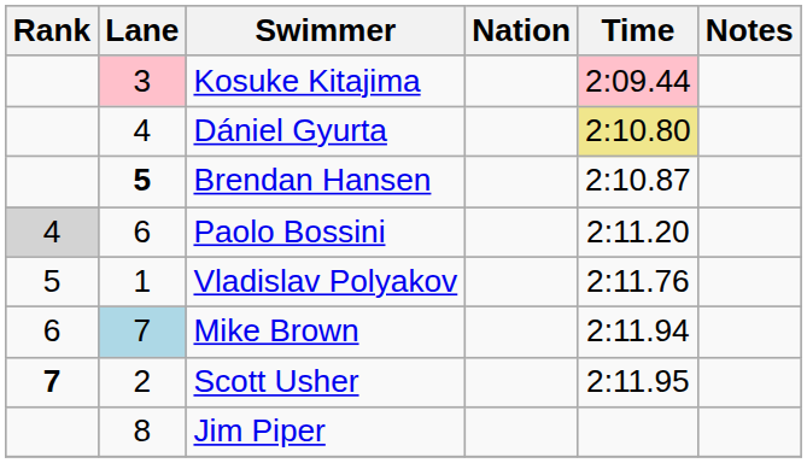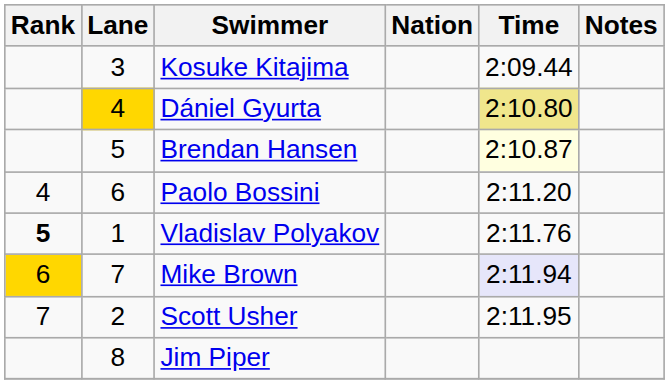Kosuke Kitajima | Lane: pink background -> no background
Kosuke Kitajima | Time: pink background -> no background
Dániel Gyurta | Lane: no background -> gold background
Brendan Hansen | Lane: bold -> normal
Brendan Hansen | Time: no background -> lightyellow background
Paolo Bossini | Rank: lightgrey background -> no background
Vladislav Polyakov | Rank: normal -> bold
Mike Brown | Rank: no background -> gold background
Mike Brown | Lane: lightblue background -> no background
Mike Brown | Time: no background -> lavender background
Scott Usher | Rank: bold -> normal
